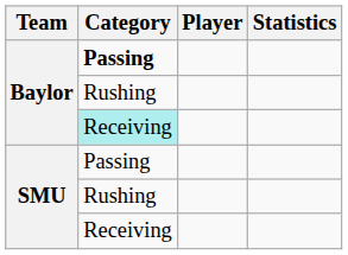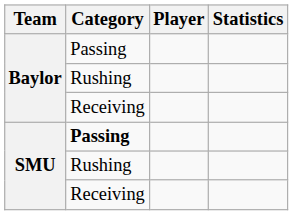Baylor / Passing | Category: bold -> normal
Baylor / Receiving | Category: paleturquoise background -> no background
SMU / Passing | Category: normal -> bold
